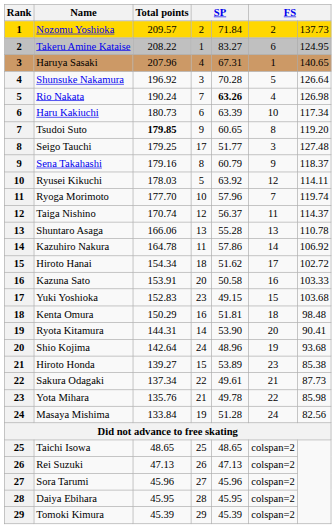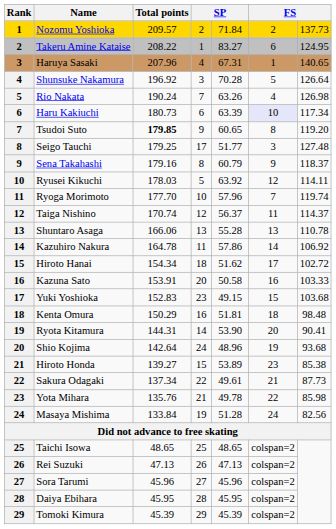Rio Nakata | column 5: bold -> normal
Haru Kakiuchi | column 6: no background -> lavender background
